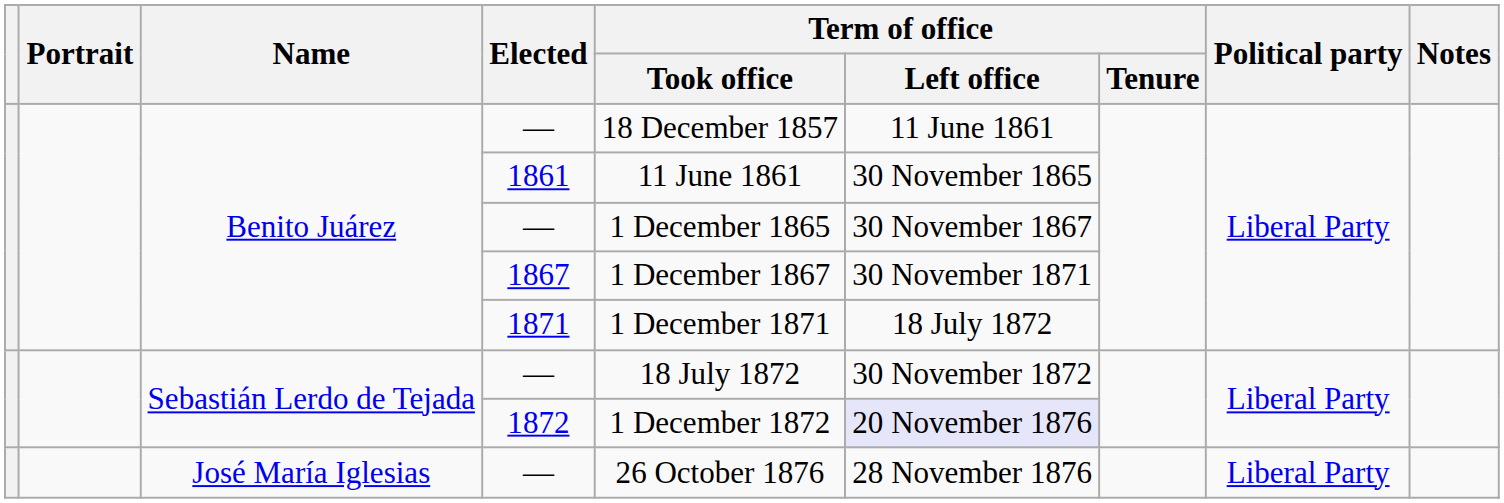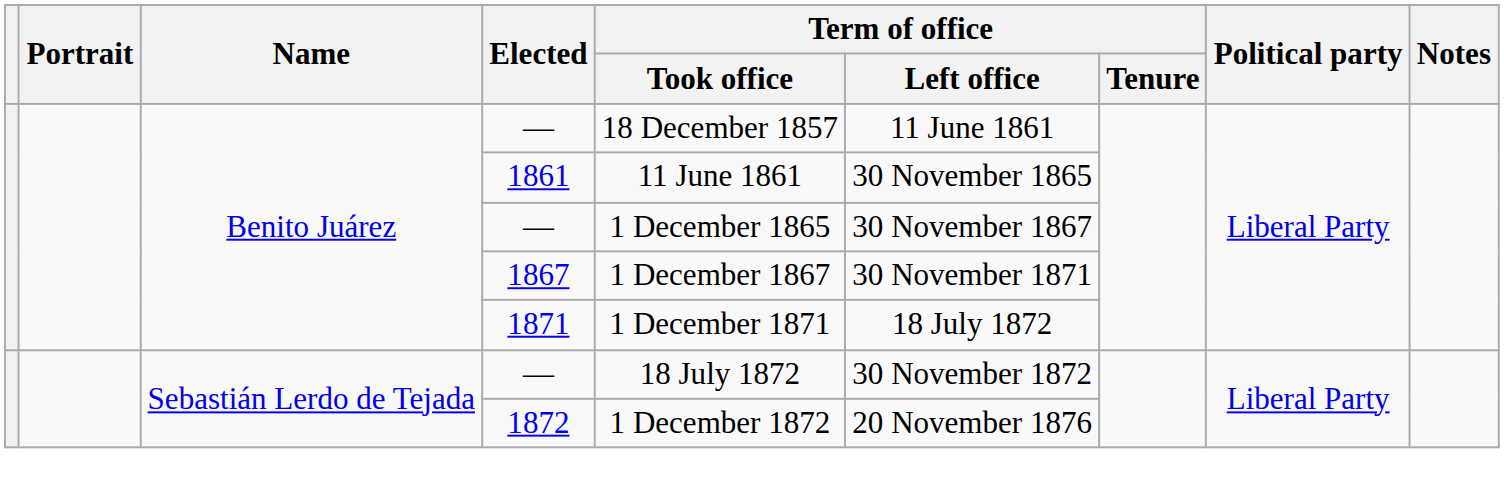1872 | Term of office / Left office: lavender background -> no background
- row: José María Iglesias | — | 26 October 1876 | 28 November 1876 | Liberal Party
